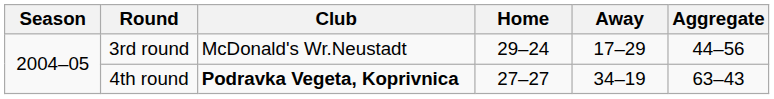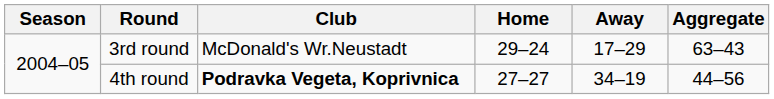3rd round | Aggregate: 44–56 -> 63–43
4th round | Aggregate: 63–43 -> 44–56
